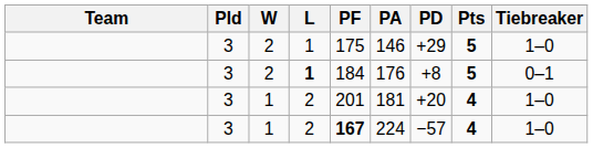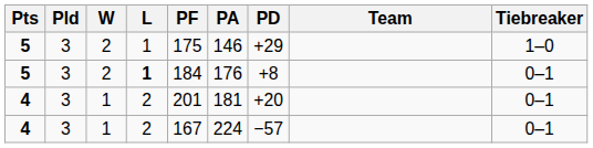columns swapped: Team <-> Pts
row 4 | Tiebreaker: 1–0 -> 0–1
row 5 | PF: bold -> normal
row 5 | Tiebreaker: 1–0 -> 0–1
